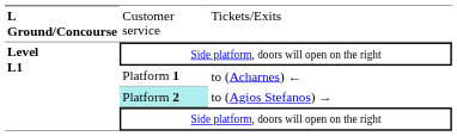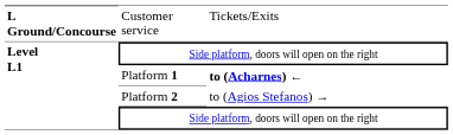Platform 1 | column 3: normal -> bold
Platform 2 | column 2: paleturquoise background -> no background
